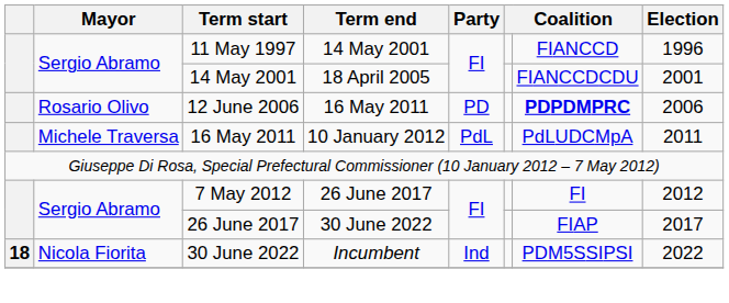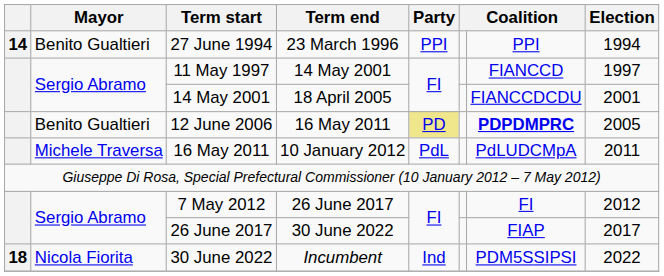+ row: 14 | Benito Gualtieri | 27 June 1994 | 23 March 1996 | PPI | PPI | 1994
11 May 1997 | Election: 1996 -> 1997
12 June 2006 | Mayor: Rosario Olivo -> Benito Gualtieri
12 June 2006 | Party: no background -> khaki background
12 June 2006 | Election: 2006 -> 2005
